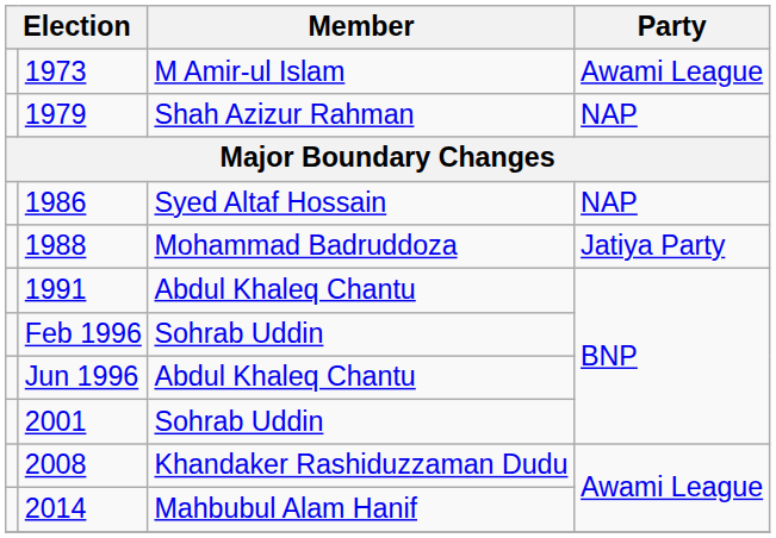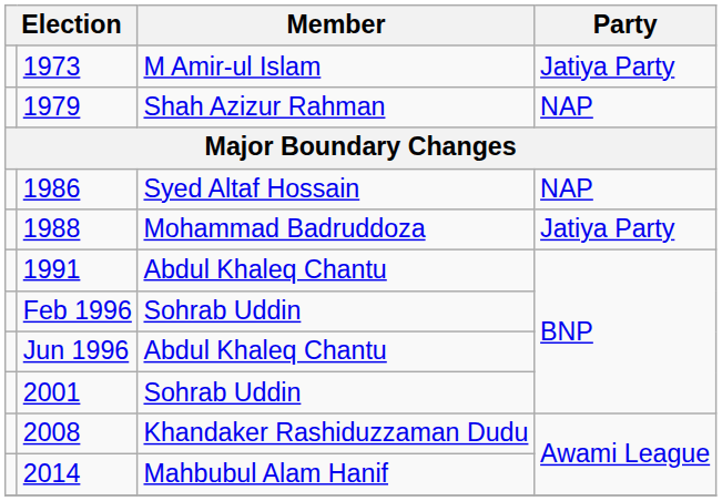1973 | Party: Awami League -> Jatiya Party
